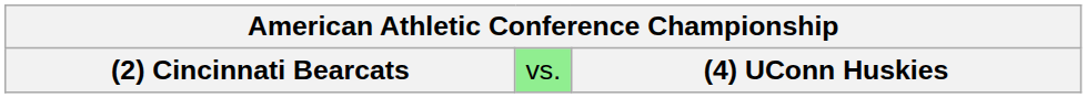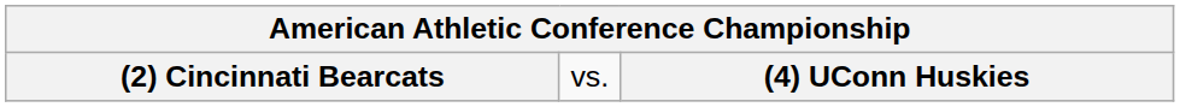(2) Cincinnati Bearcats | column 2: lightgreen background -> no background
